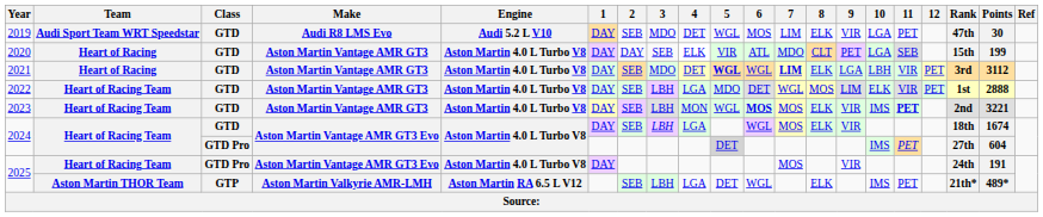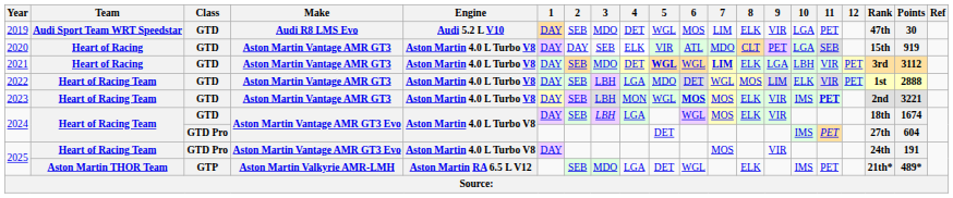2020 | Points: 199 -> 919
2024 / GTD Pro | 5: lightgrey background -> no background
2025 / GTP | 3: LBH -> MDO
